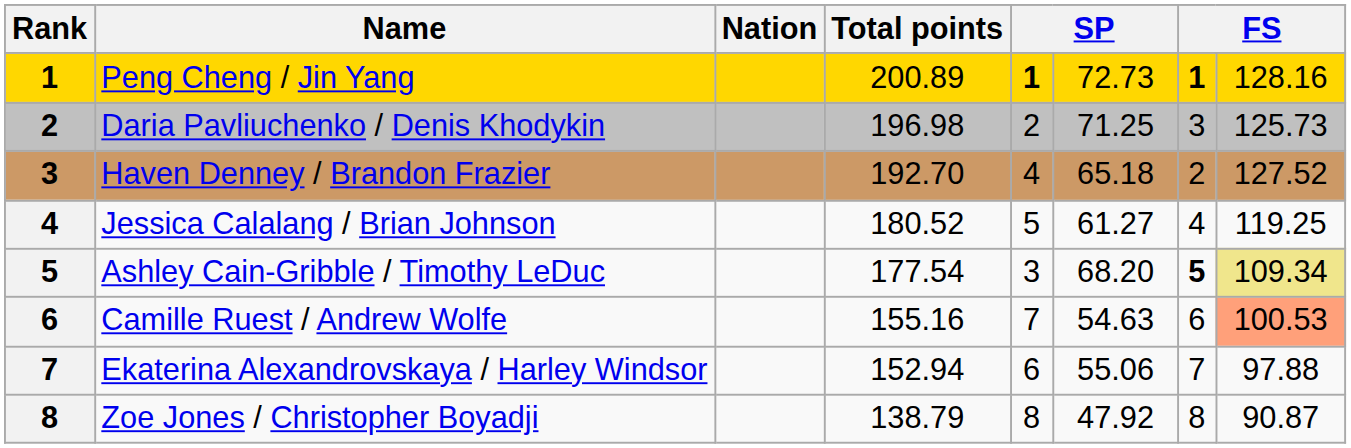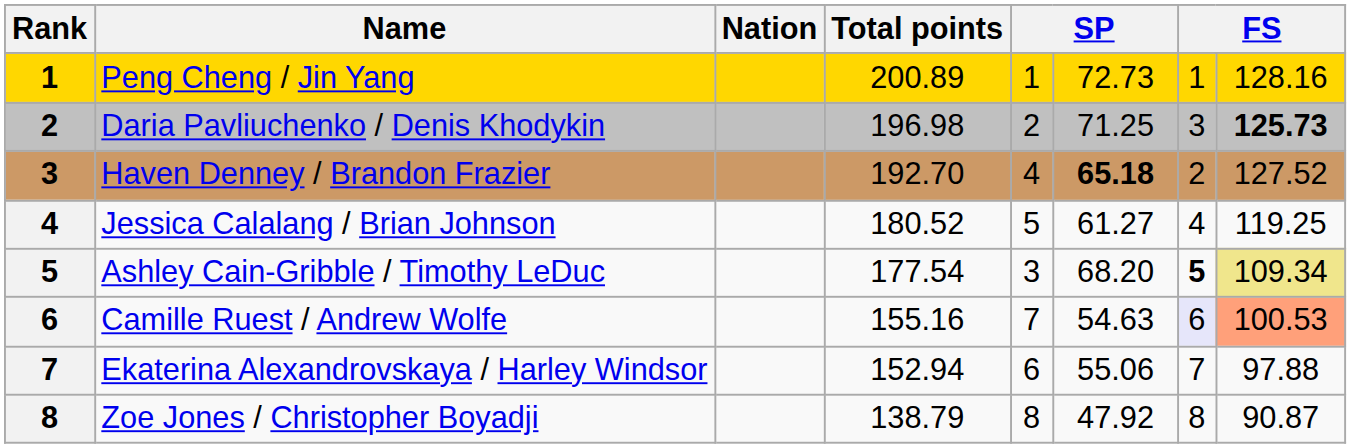Peng Cheng / Jin Yang | column 5: bold -> normal
Peng Cheng / Jin Yang | column 7: bold -> normal
Daria Pavliuchenko / Denis Khodykin | column 8: normal -> bold
Haven Denney / Brandon Frazier | column 6: normal -> bold
Camille Ruest / Andrew Wolfe | column 7: no background -> lavender background
